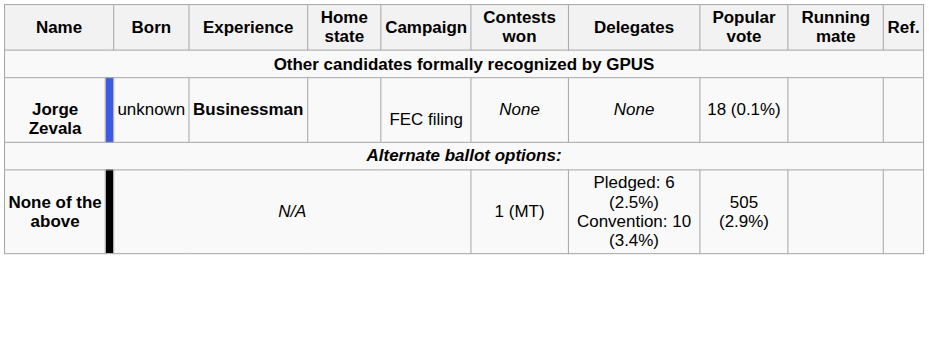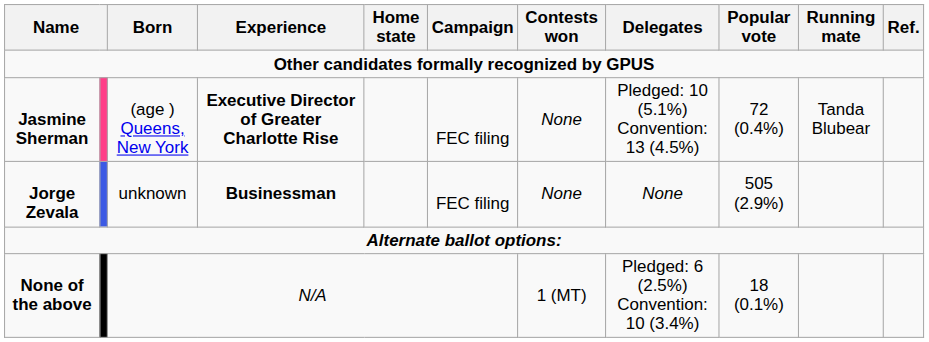+ row: Jasmine Sherman | (age ) Queens, New York | Executive Director of Greater Charlotte Rise | FEC filing | None | Pledged: 10 (5.1%) Convention: 13 (4.5%) | 72 (0.4%) | Tanda Blubear
Jorge Zevala | Popular vote: 18 (0.1%) -> 505 (2.9%)
None of the above | Popular vote: 505 (2.9%) -> 18 (0.1%)
